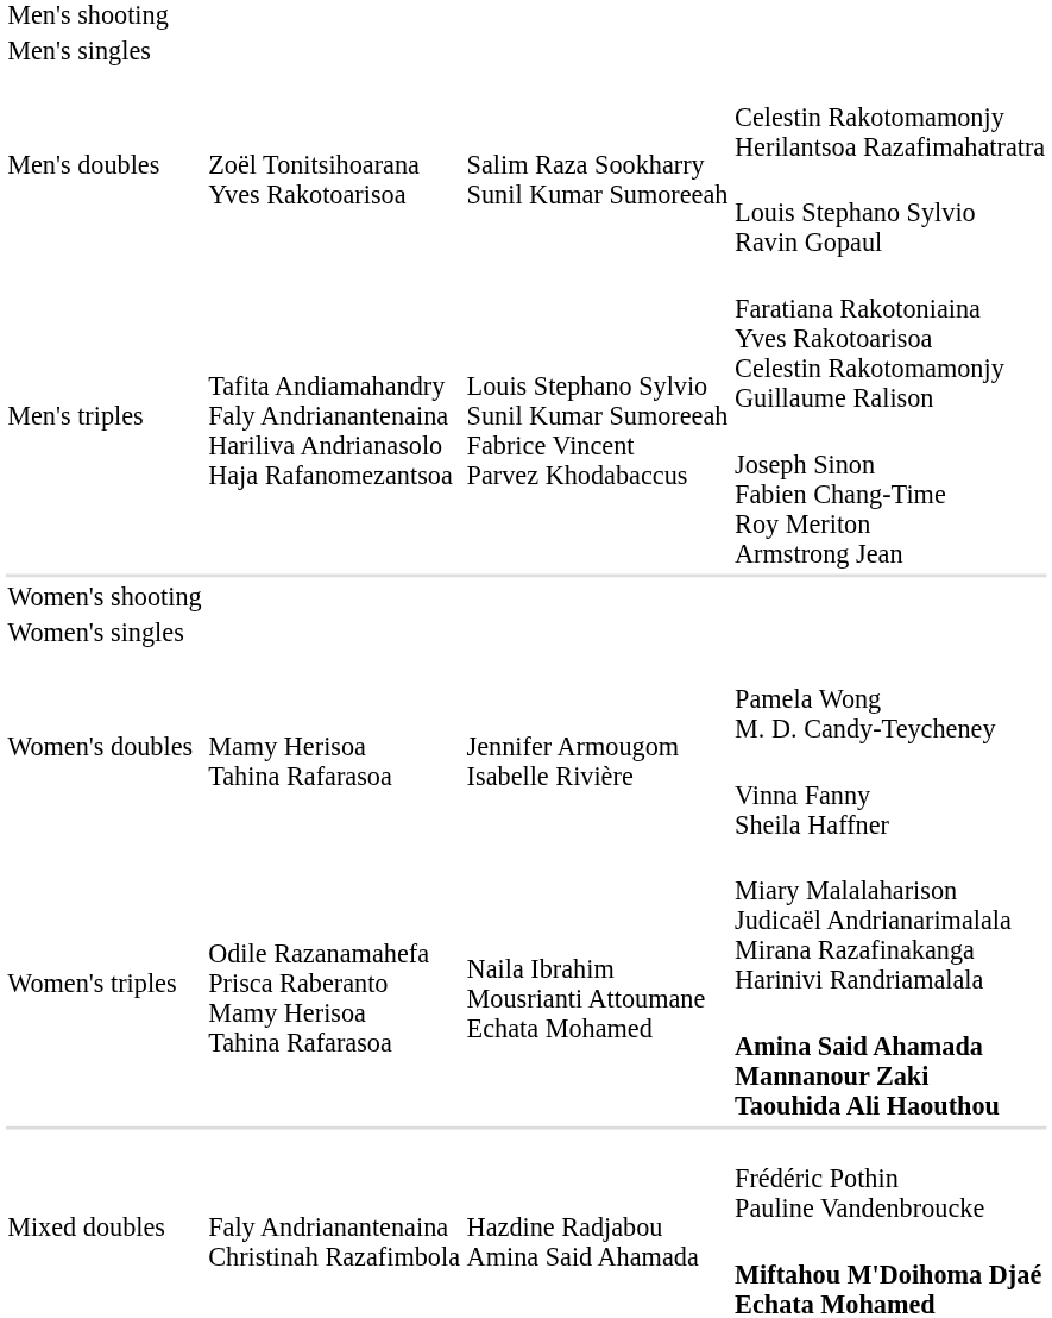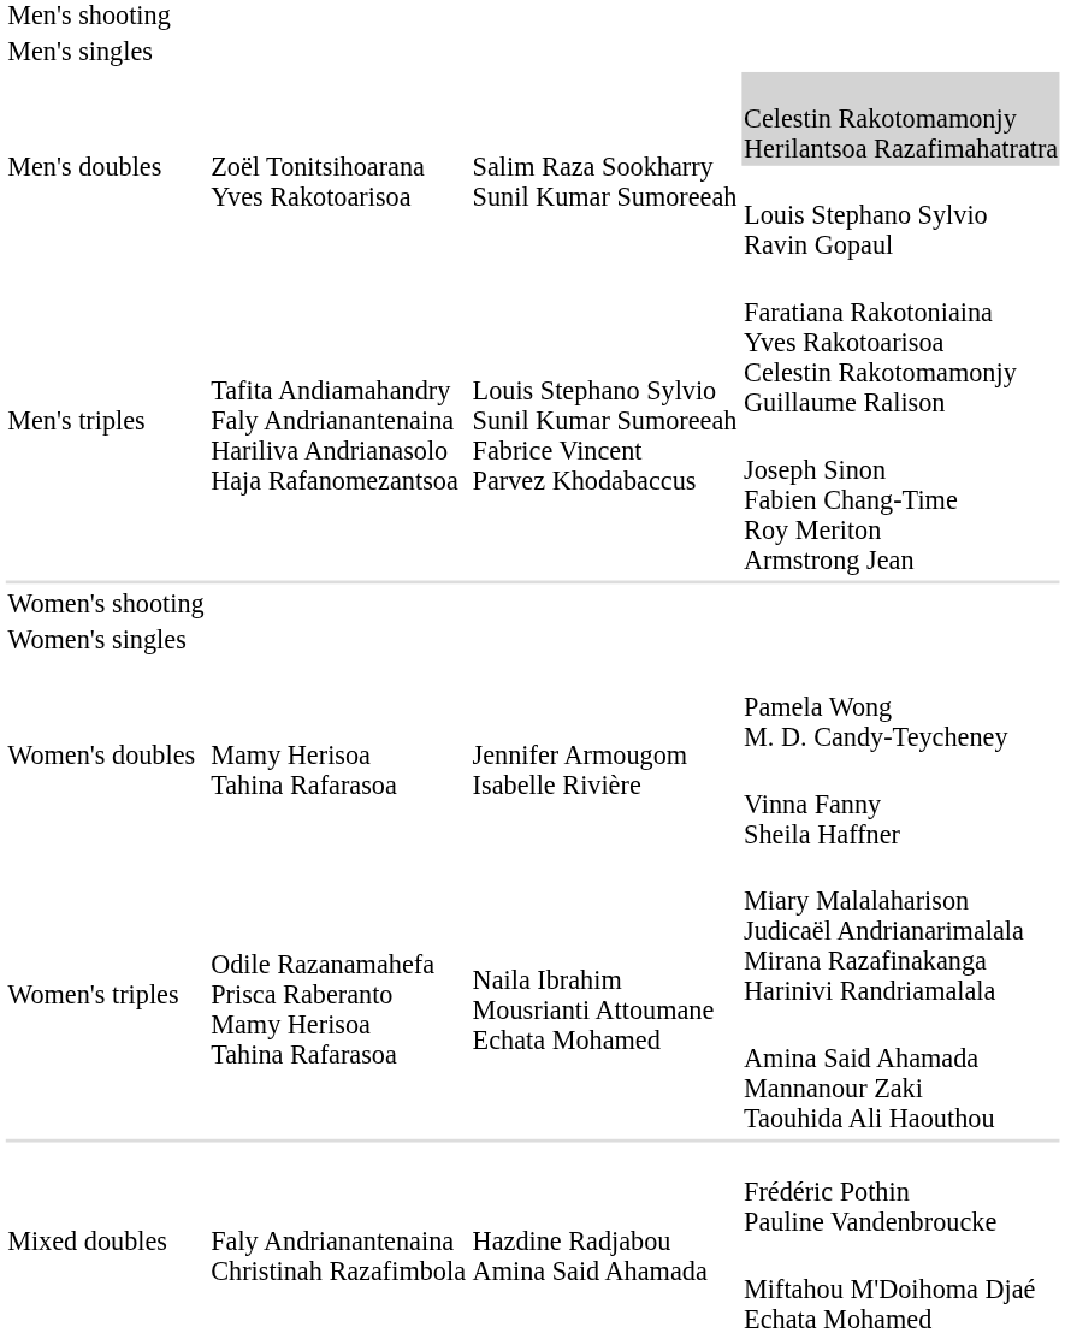Celestin Rakotomamonjy Herilantsoa Razafimahatratra | column 4: no background -> lightgrey background
Amina Said Ahamada Mannanour Zaki Taouhida Ali Haouthou | column 4: bold -> normal
Miftahou M'Doihoma Djaé Echata Mohamed | column 4: bold -> normal
